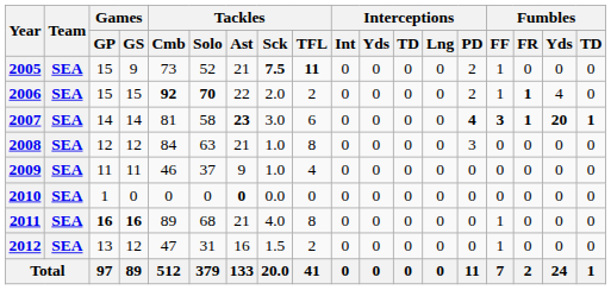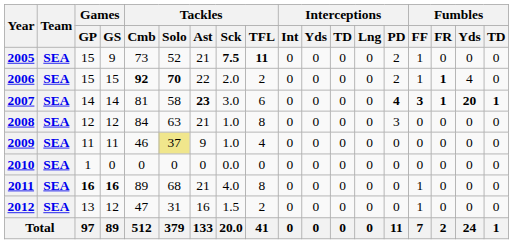2009 | Tackles / Solo: no background -> khaki background
2010 | Tackles / Ast: bold -> normal
